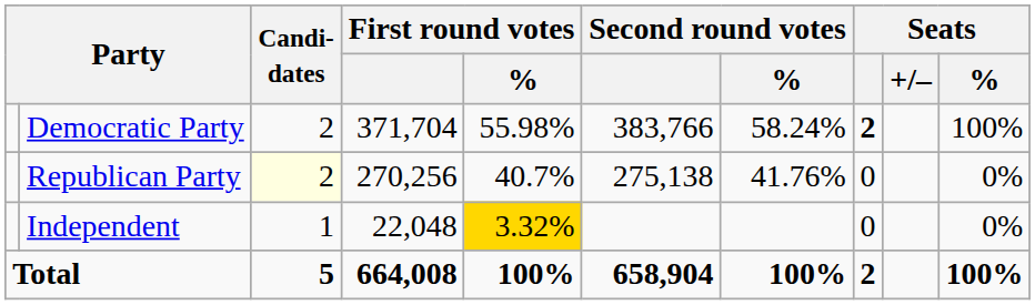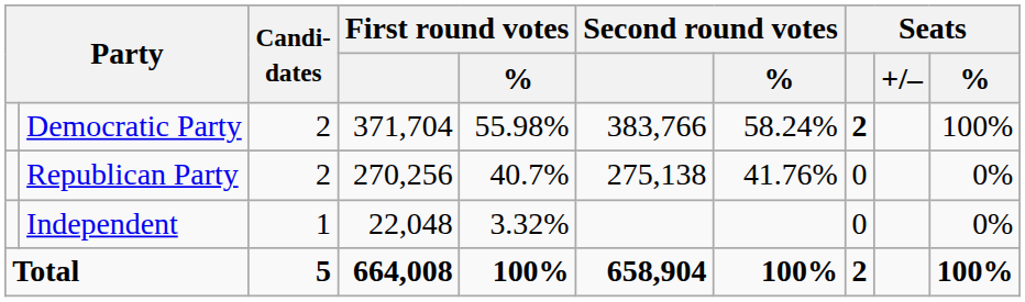Republican Party | Candi- dates: lightyellow background -> no background
Independent | First round votes / %: gold background -> no background
